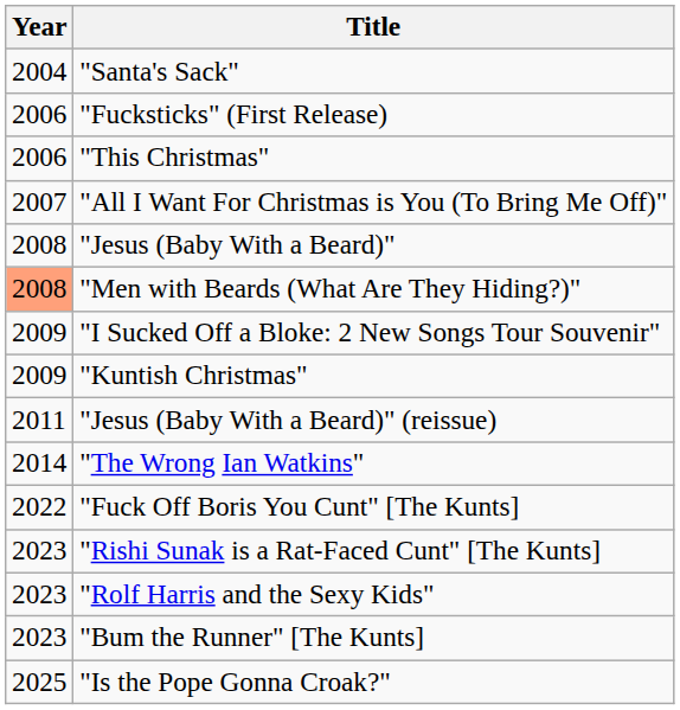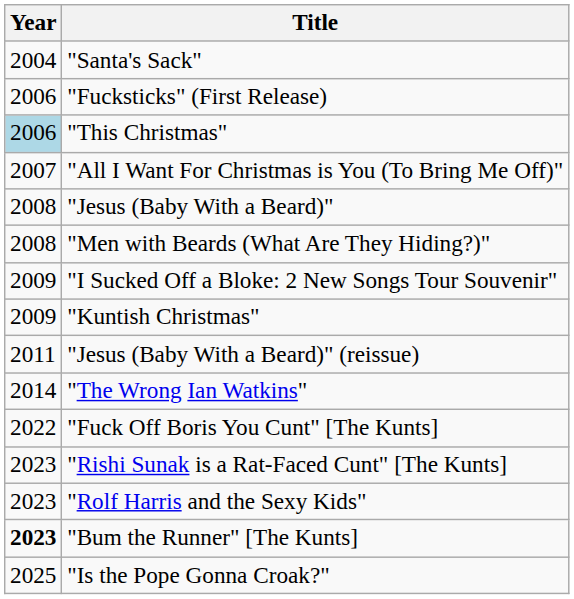"This Christmas" | Year: no background -> lightblue background
"Men with Beards (What Are They Hiding?)" | Year: lightsalmon background -> no background
"Bum the Runner" [The Kunts] | Year: normal -> bold
